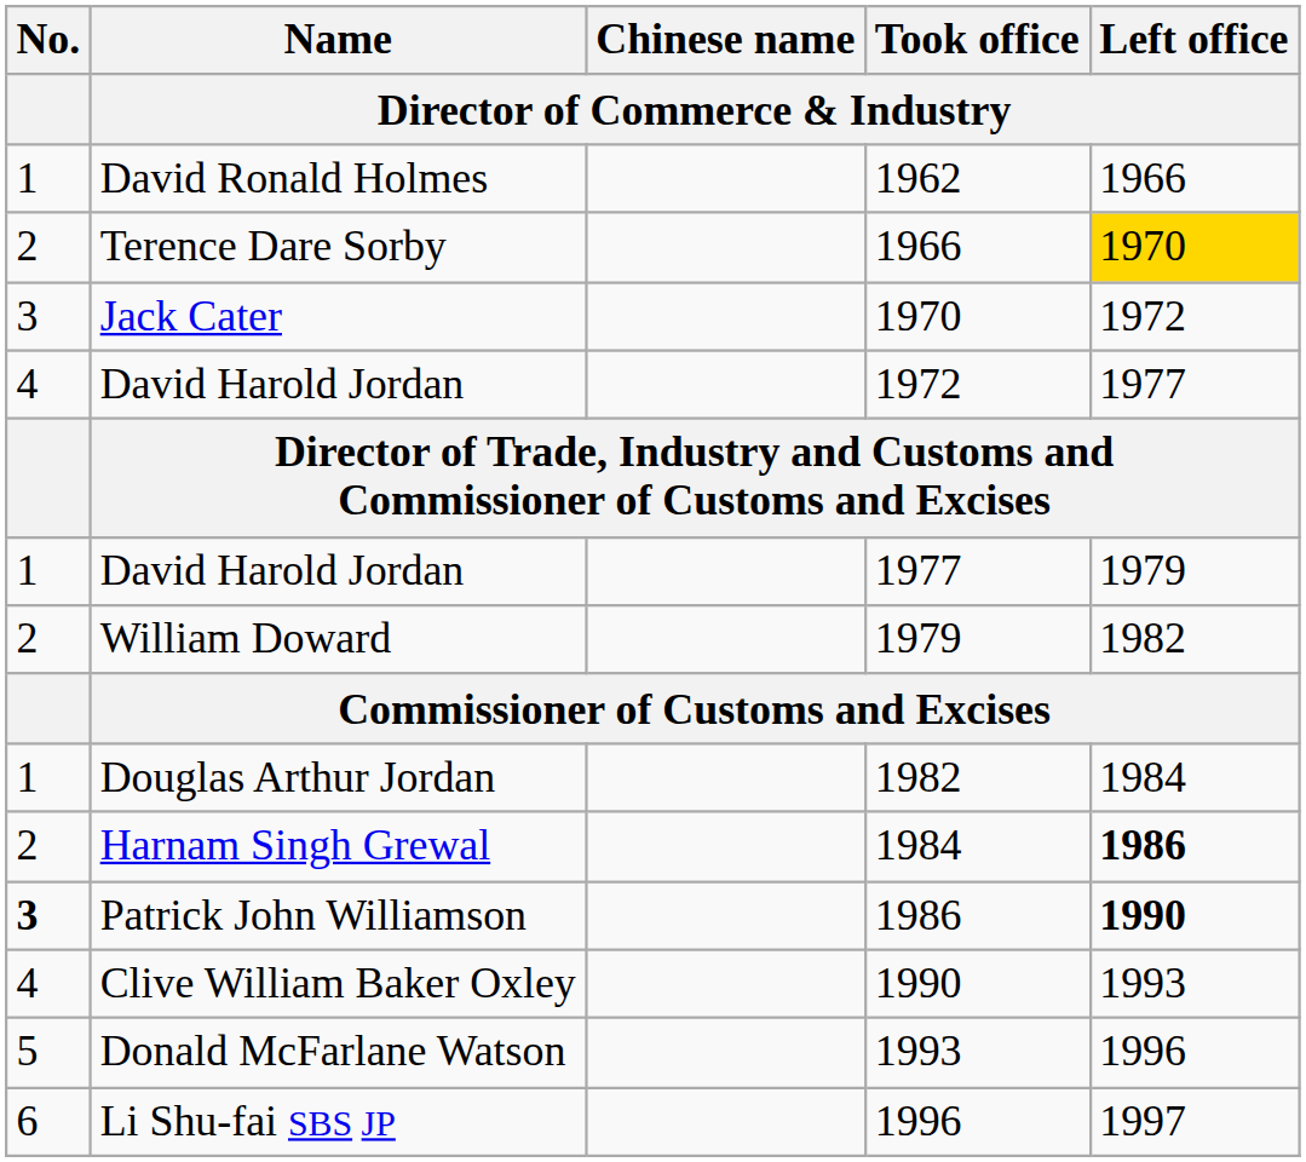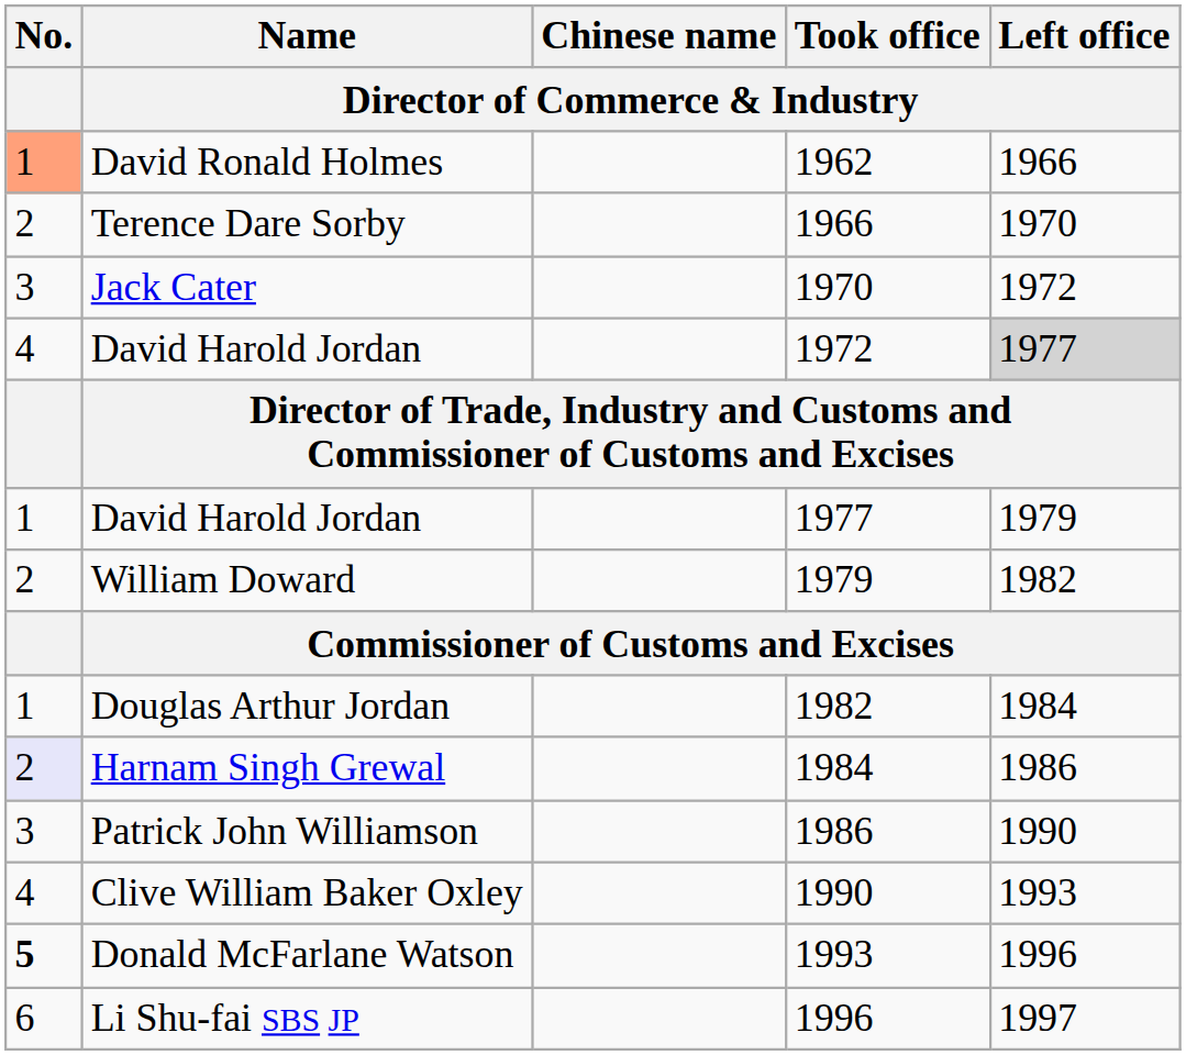David Ronald Holmes | No.: no background -> lightsalmon background
Terence Dare Sorby | Left office / Director of Commerce & Industry: gold background -> no background
David Harold Jordan / 1972 | Left office / Director of Commerce & Industry: no background -> lightgrey background
Harnam Singh Grewal | No.: no background -> lavender background
Harnam Singh Grewal | Left office / Director of Commerce & Industry: bold -> normal
Patrick John Williamson | No.: bold -> normal
Patrick John Williamson | Left office / Director of Commerce & Industry: bold -> normal
Donald McFarlane Watson | No.: normal -> bold
